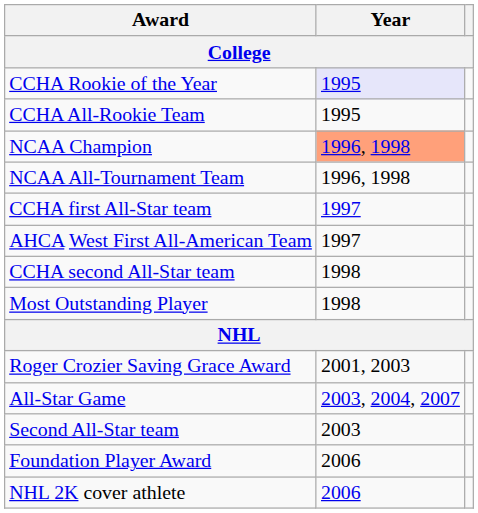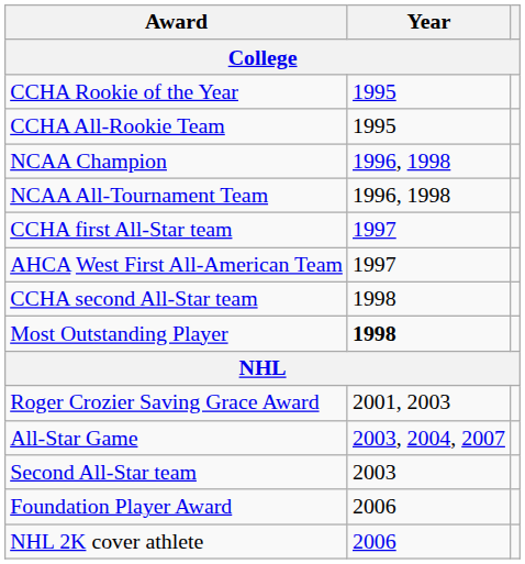CCHA Rookie of the Year | Year: lavender background -> no background
NCAA Champion | Year: lightsalmon background -> no background
Most Outstanding Player | Year: normal -> bold
